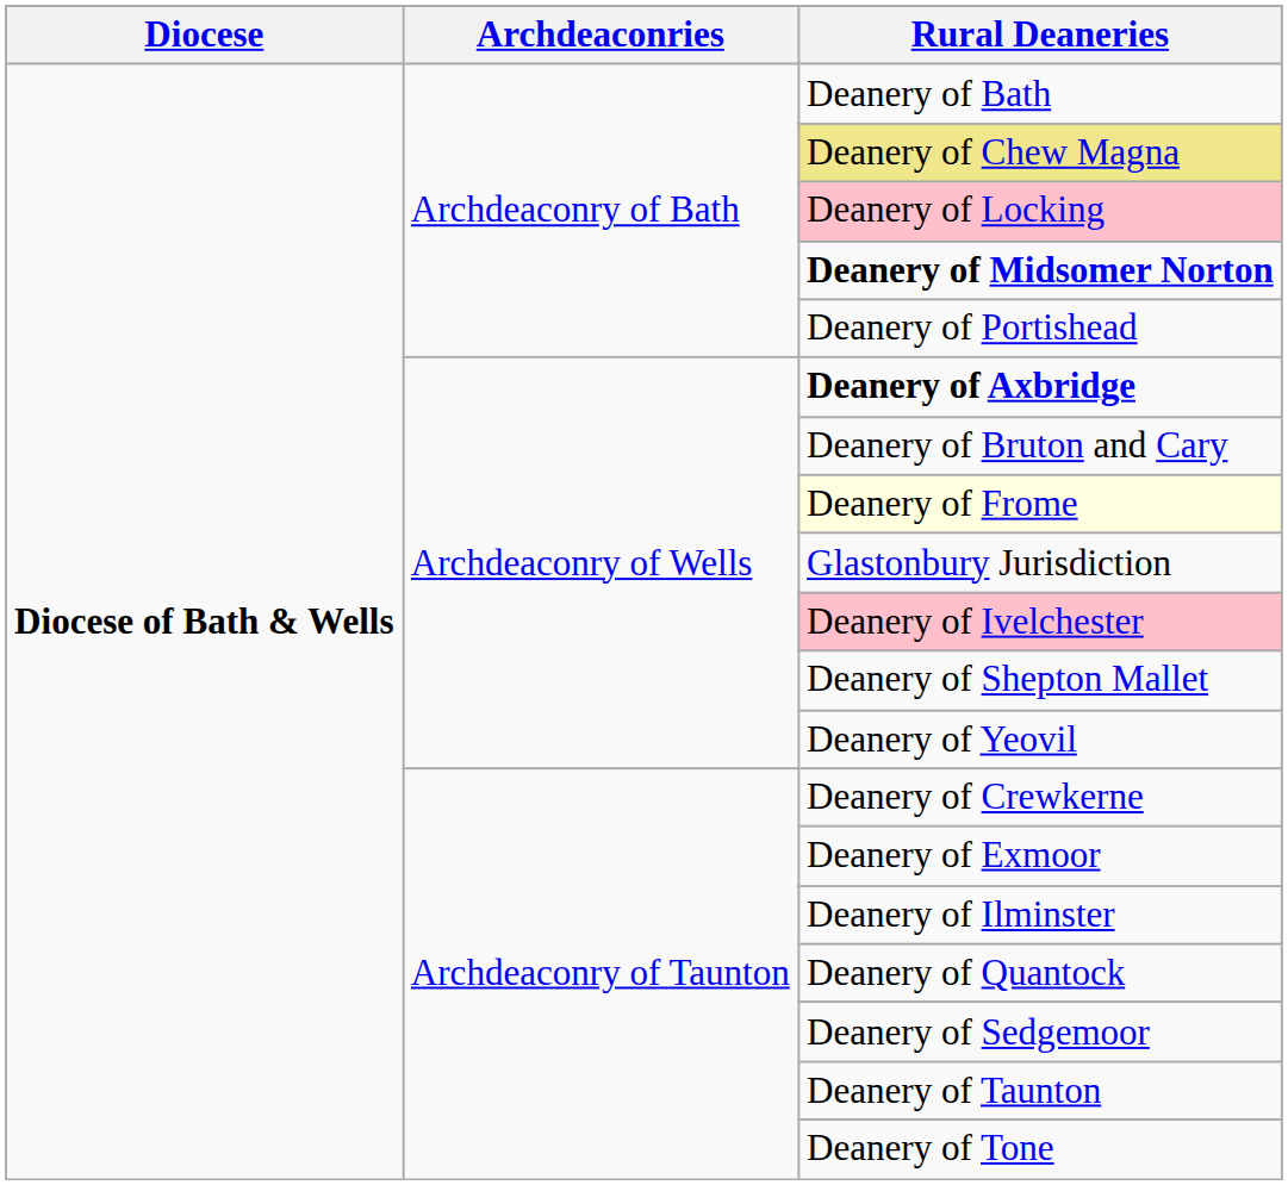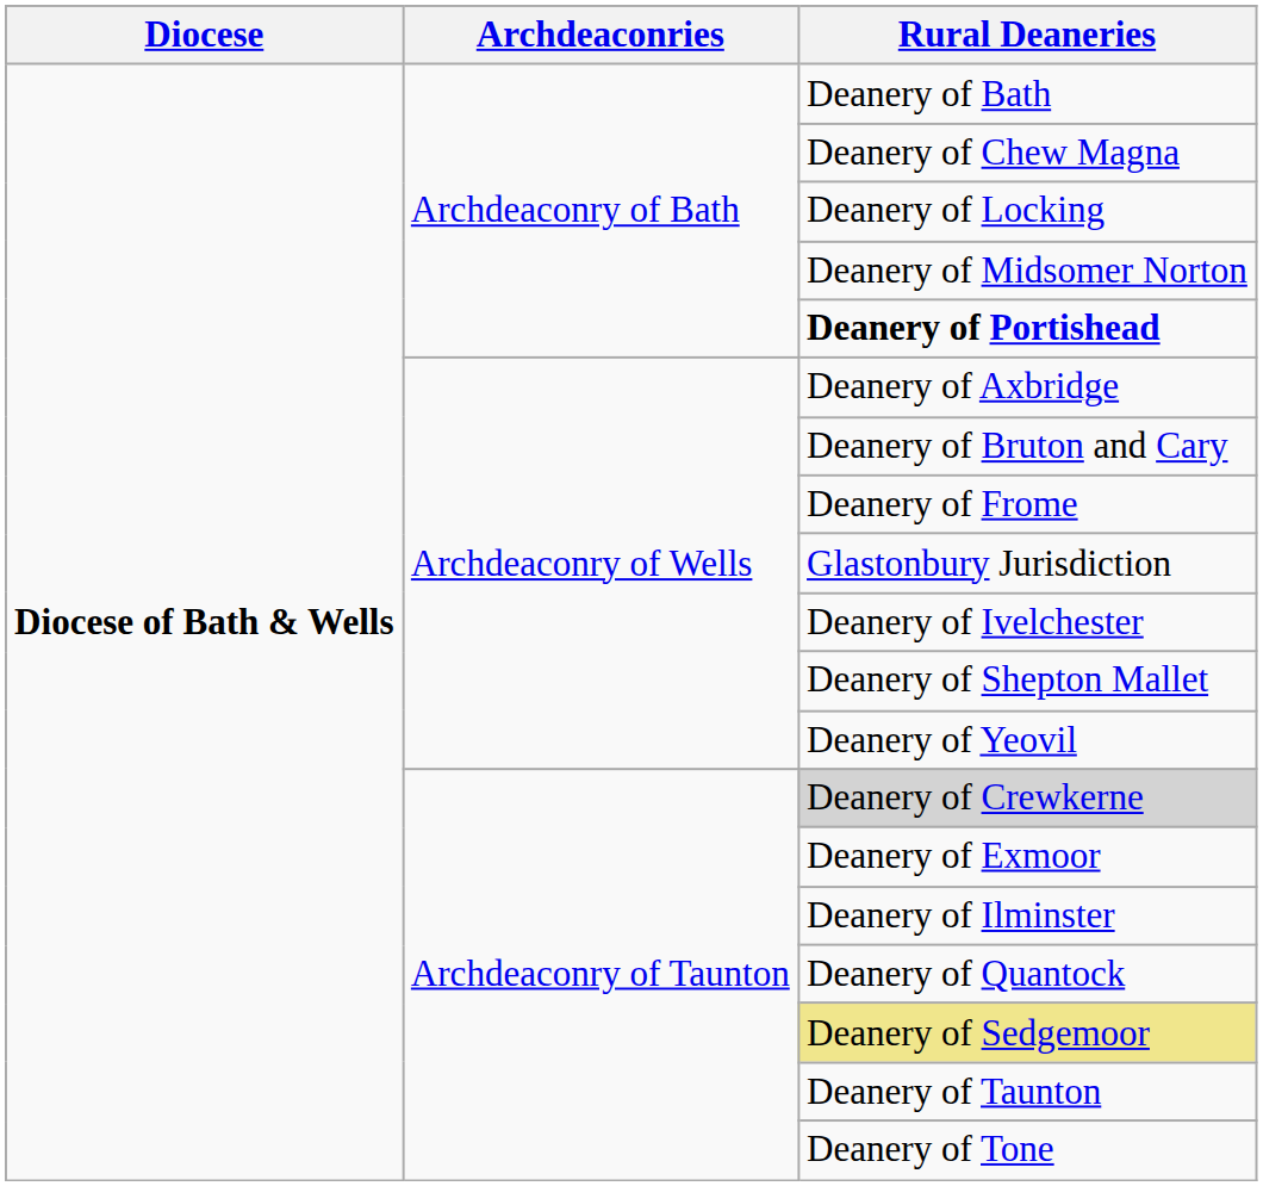Deanery of Chew Magna | Rural Deaneries: khaki background -> no background
Deanery of Locking | Rural Deaneries: pink background -> no background
Deanery of Midsomer Norton | Rural Deaneries: bold -> normal
Deanery of Portishead | Rural Deaneries: normal -> bold
Deanery of Axbridge | Rural Deaneries: bold -> normal
Deanery of Frome | Rural Deaneries: lightyellow background -> no background
Deanery of Ivelchester | Rural Deaneries: pink background -> no background
Deanery of Crewkerne | Rural Deaneries: no background -> lightgrey background
Deanery of Sedgemoor | Rural Deaneries: no background -> khaki background
